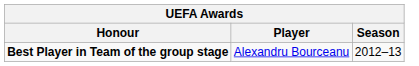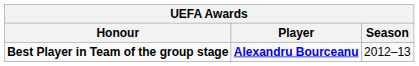Best Player in Team of the group stage | Player: normal -> bold
